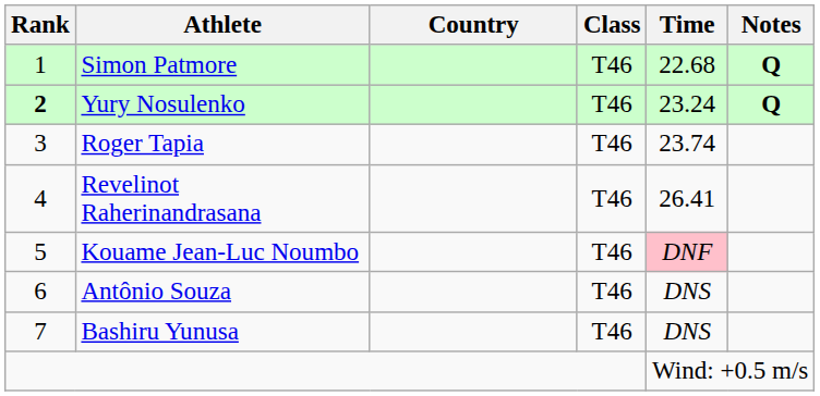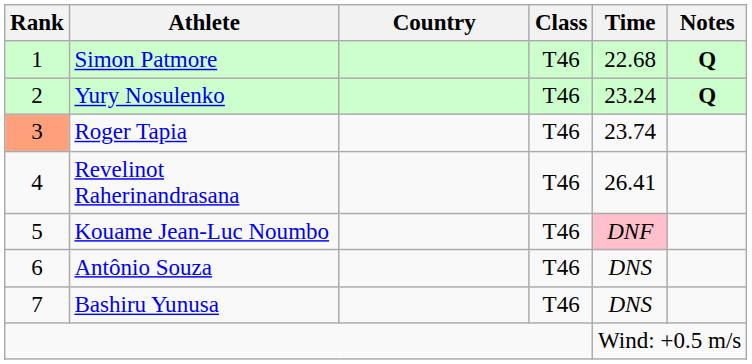Yury Nosulenko | Rank: bold -> normal
Roger Tapia | Rank: no background -> lightsalmon background
